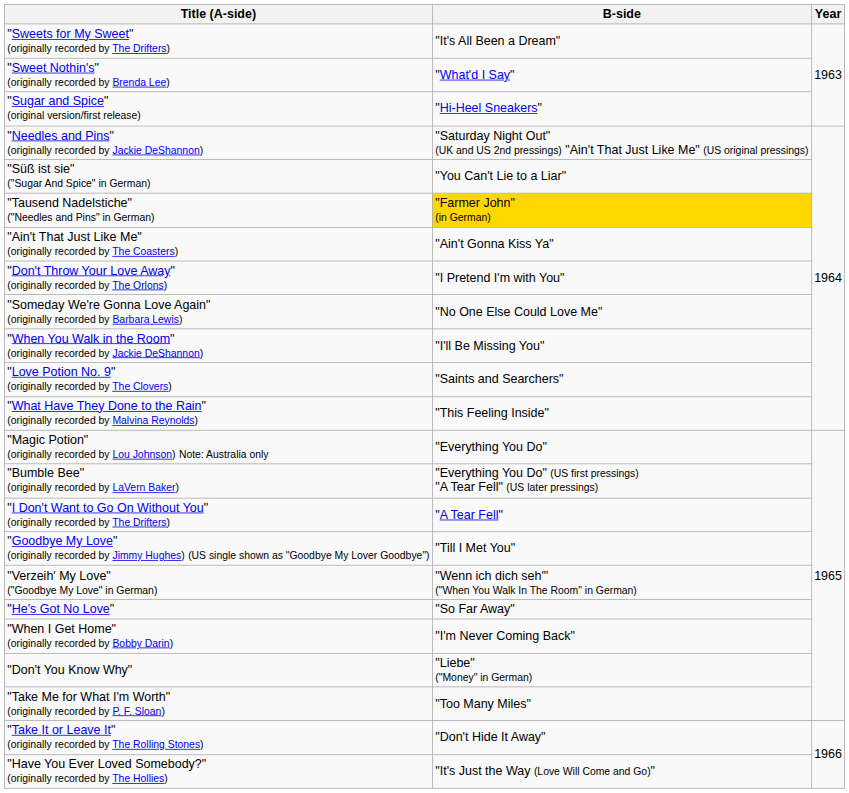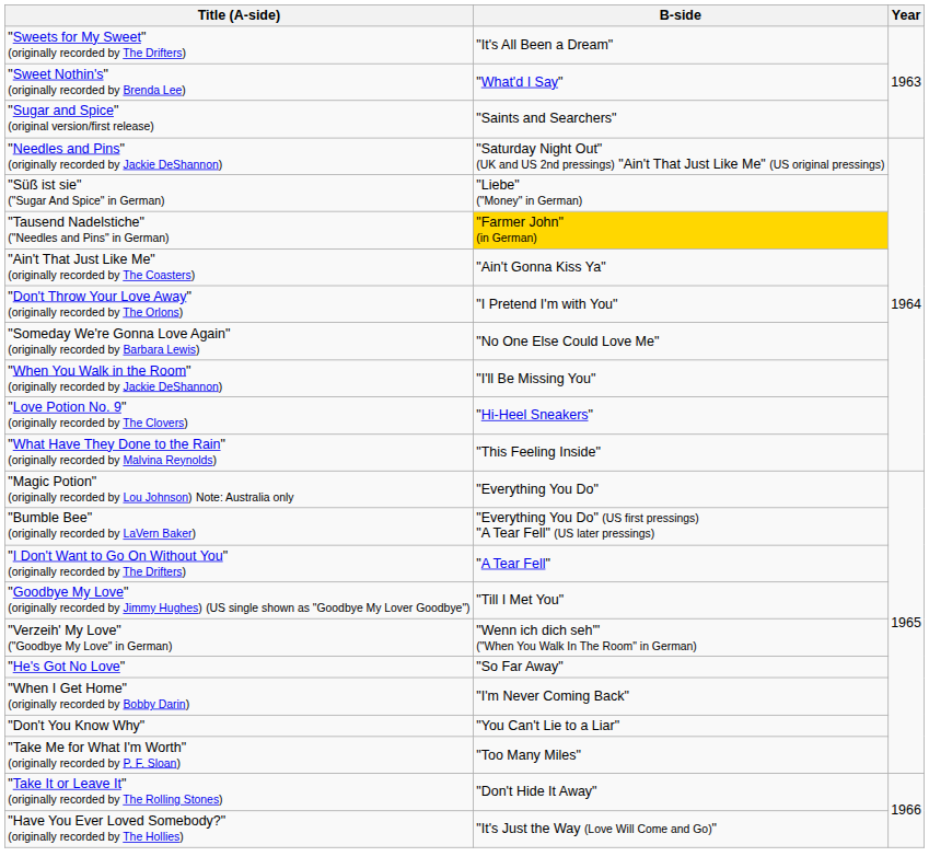"Sugar and Spice" (original version/first release) | B-side: "Hi-Heel Sneakers" -> "Saints and Searchers"
"Süß ist sie" ("Sugar And Spice" in German) | B-side: "You Can't Lie to a Liar" -> "Liebe" ("Money" in German)
"Love Potion No. 9" (originally recorded by The Clovers) | B-side: "Saints and Searchers" -> "Hi-Heel Sneakers"
"Don't You Know Why" | B-side: "Liebe" ("Money" in German) -> "You Can't Lie to a Liar"
